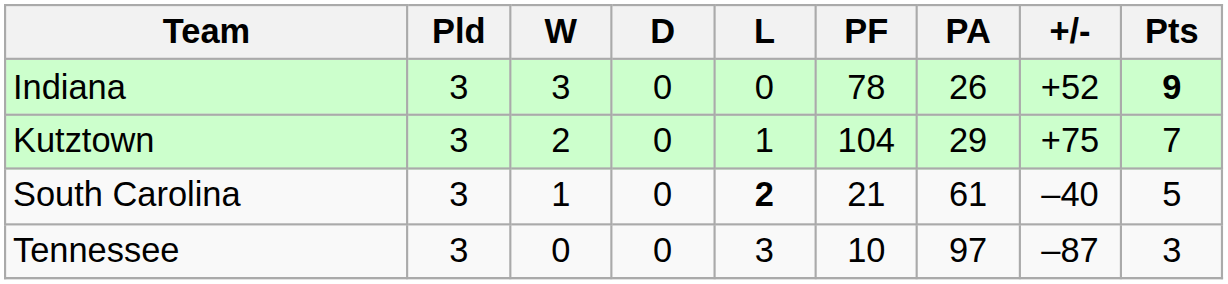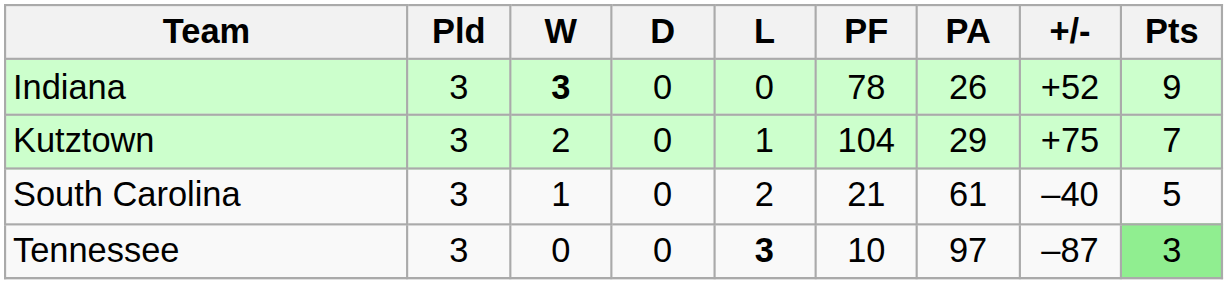Indiana | W: normal -> bold
Indiana | Pts: bold -> normal
South Carolina | L: bold -> normal
Tennessee | L: normal -> bold
Tennessee | Pts: no background -> lightgreen background
